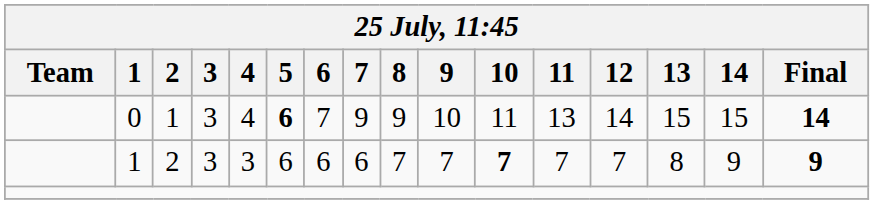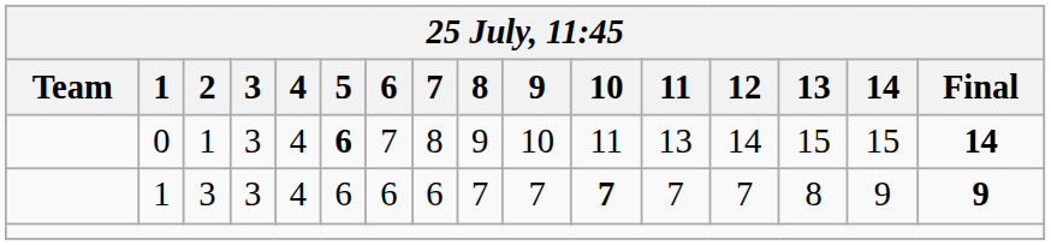row 3 | 7: 9 -> 8
row 4 | 2: 2 -> 3
row 4 | 4: 3 -> 4
